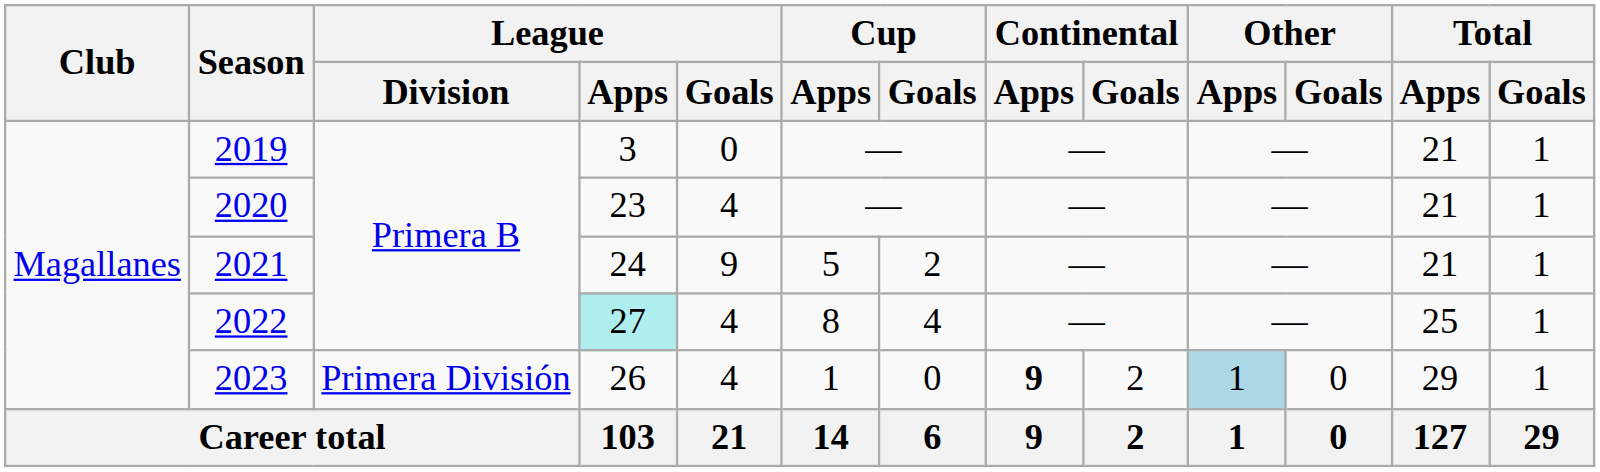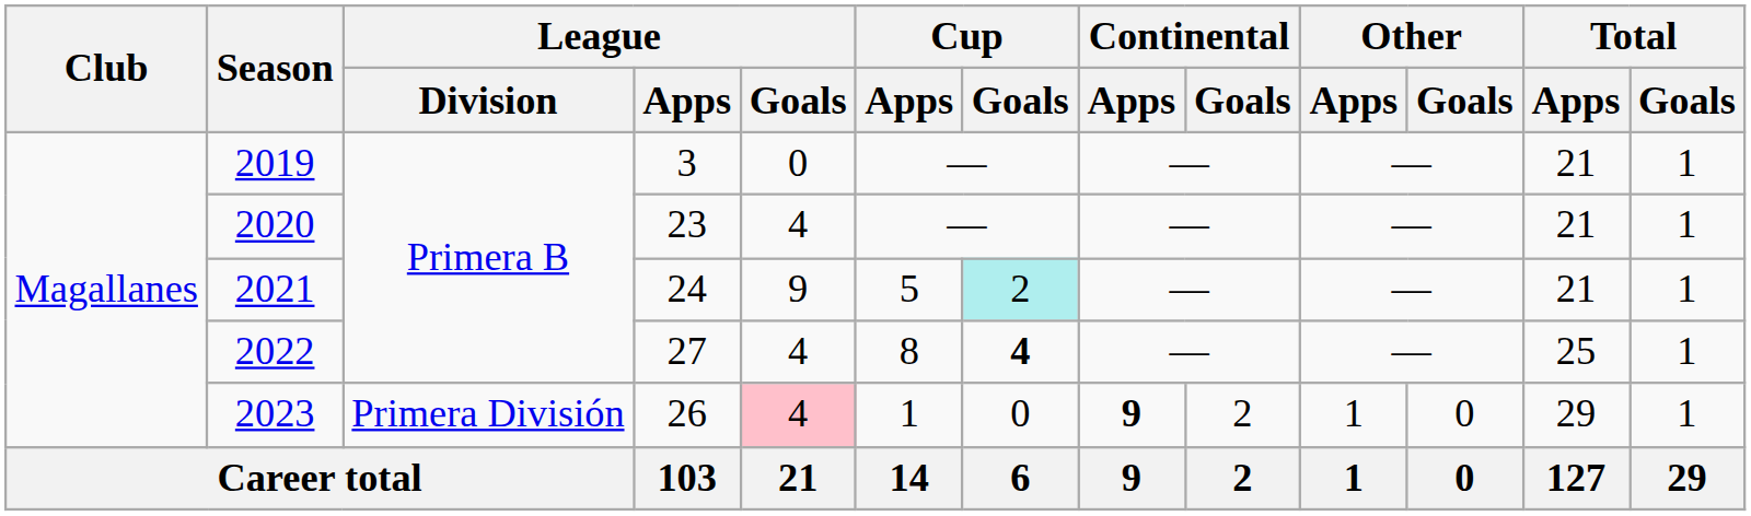2021 | Cup / Goals: no background -> paleturquoise background
2022 | League / Apps: paleturquoise background -> no background
2022 | Cup / Goals: normal -> bold
2023 | League / Goals: no background -> pink background
2023 | Other / Apps: lightblue background -> no background
